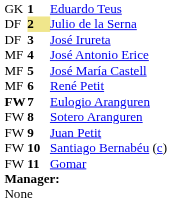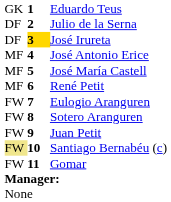Julio de la Serna | column 2: khaki background -> no background
José Irureta | column 2: no background -> gold background
Eulogio Aranguren | column 1: bold -> normal
Santiago Bernabéu (c) | column 1: no background -> khaki background
